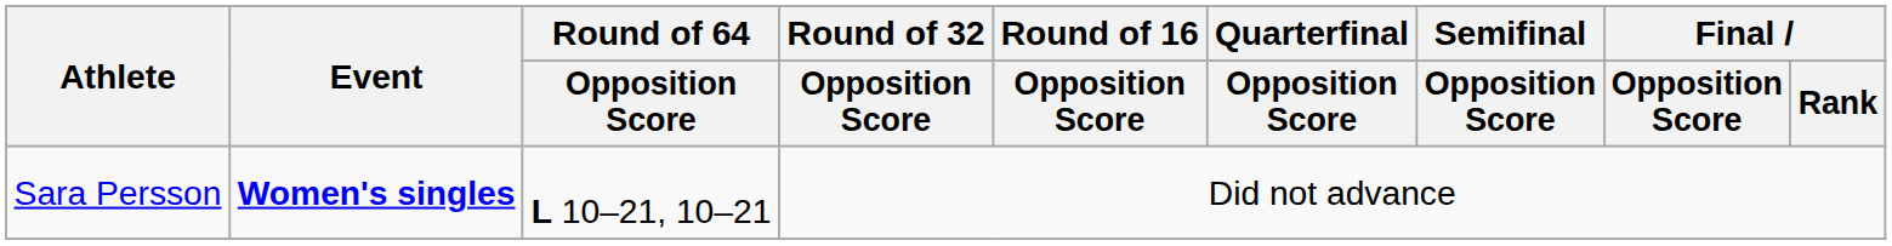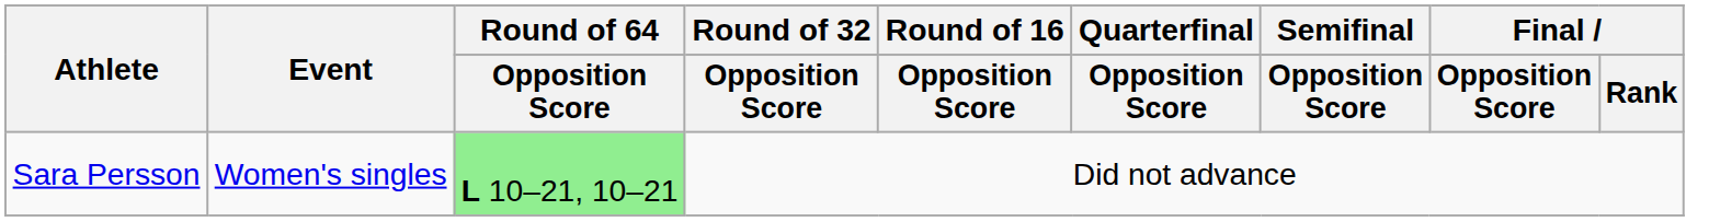Sara Persson | Event: bold -> normal
Sara Persson | Round of 64 / Opposition Score: no background -> lightgreen background
